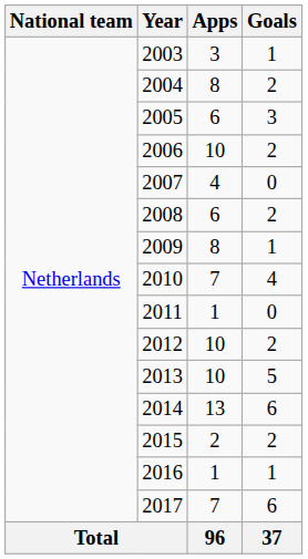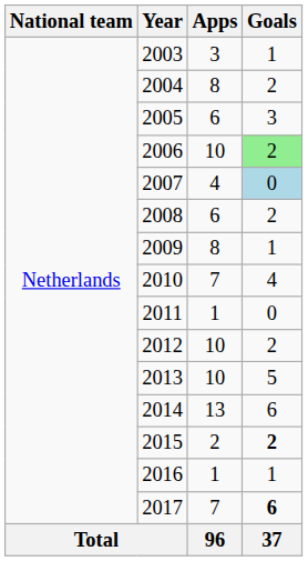2006 | Goals: no background -> lightgreen background
2007 | Goals: no background -> lightblue background
2015 | Goals: normal -> bold
2017 | Goals: normal -> bold
